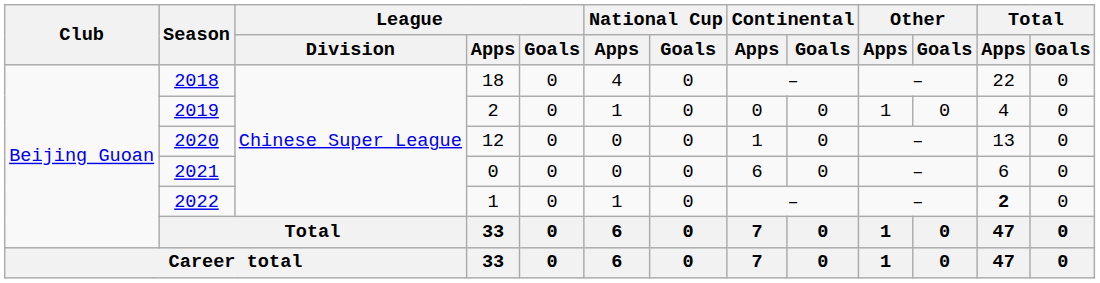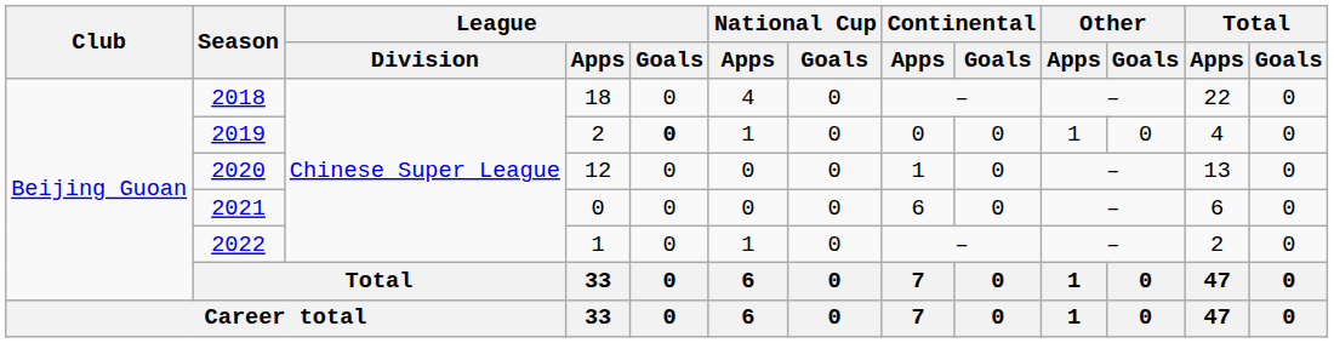2019 | League / Goals: normal -> bold
2022 | Total / Apps: bold -> normal
